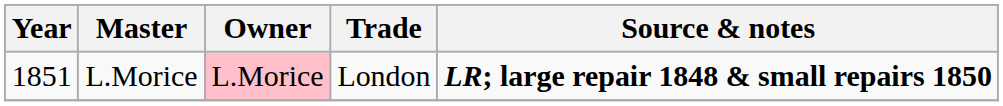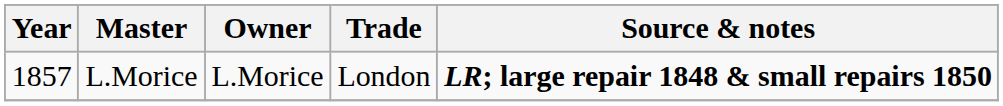row 2 | Year: 1851 -> 1857
row 2 | Owner: pink background -> no background
